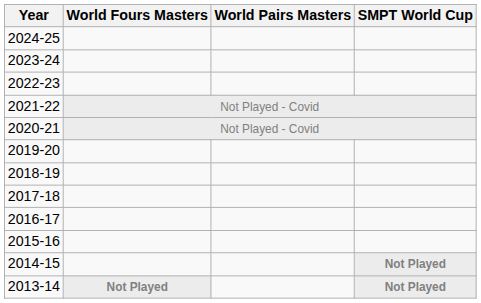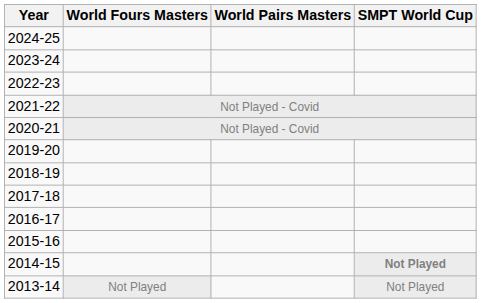2013-14 | World Fours Masters: bold -> normal
2013-14 | SMPT World Cup: bold -> normal
